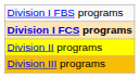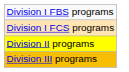row 2 | column 1: bold -> normal
